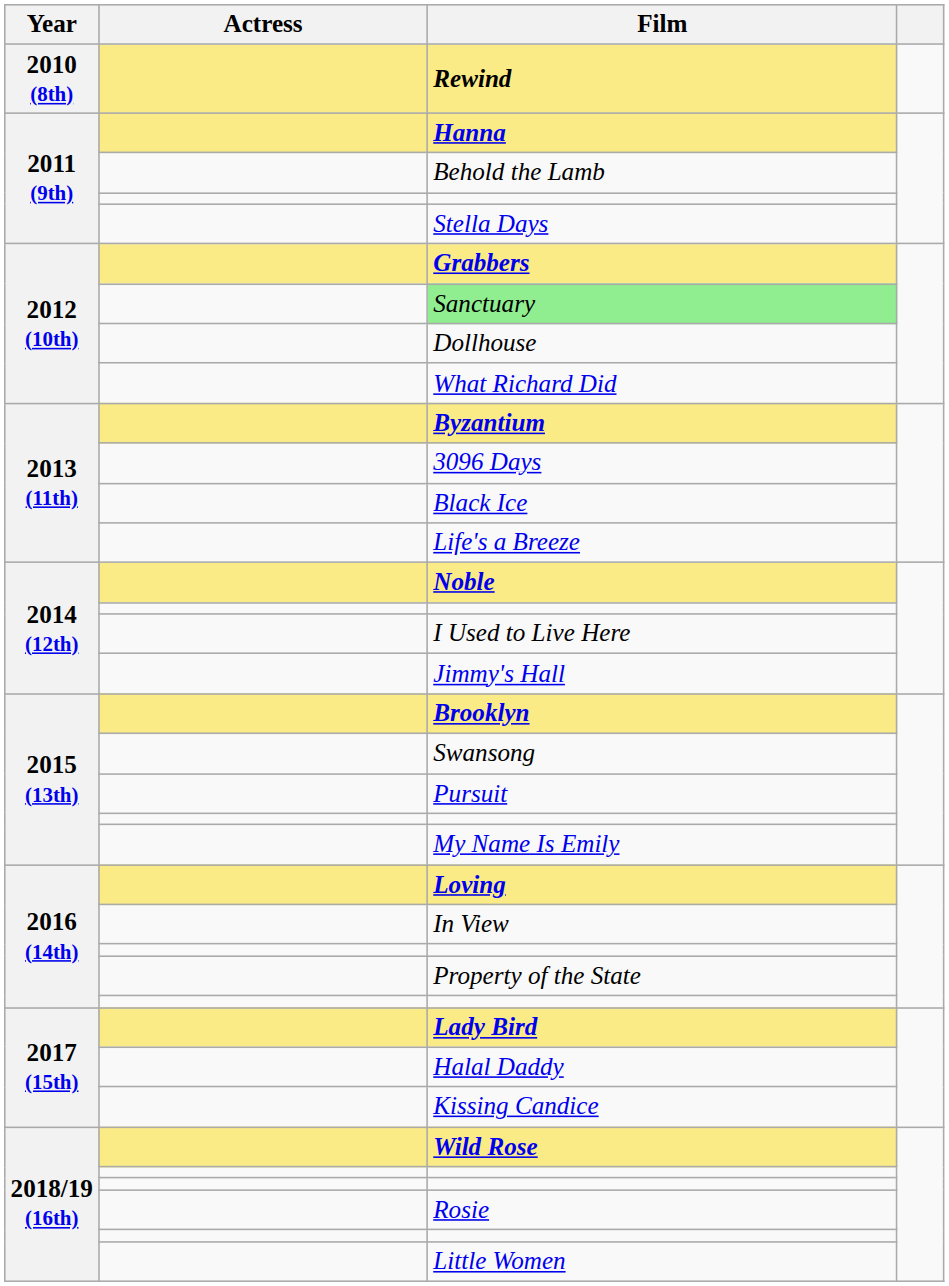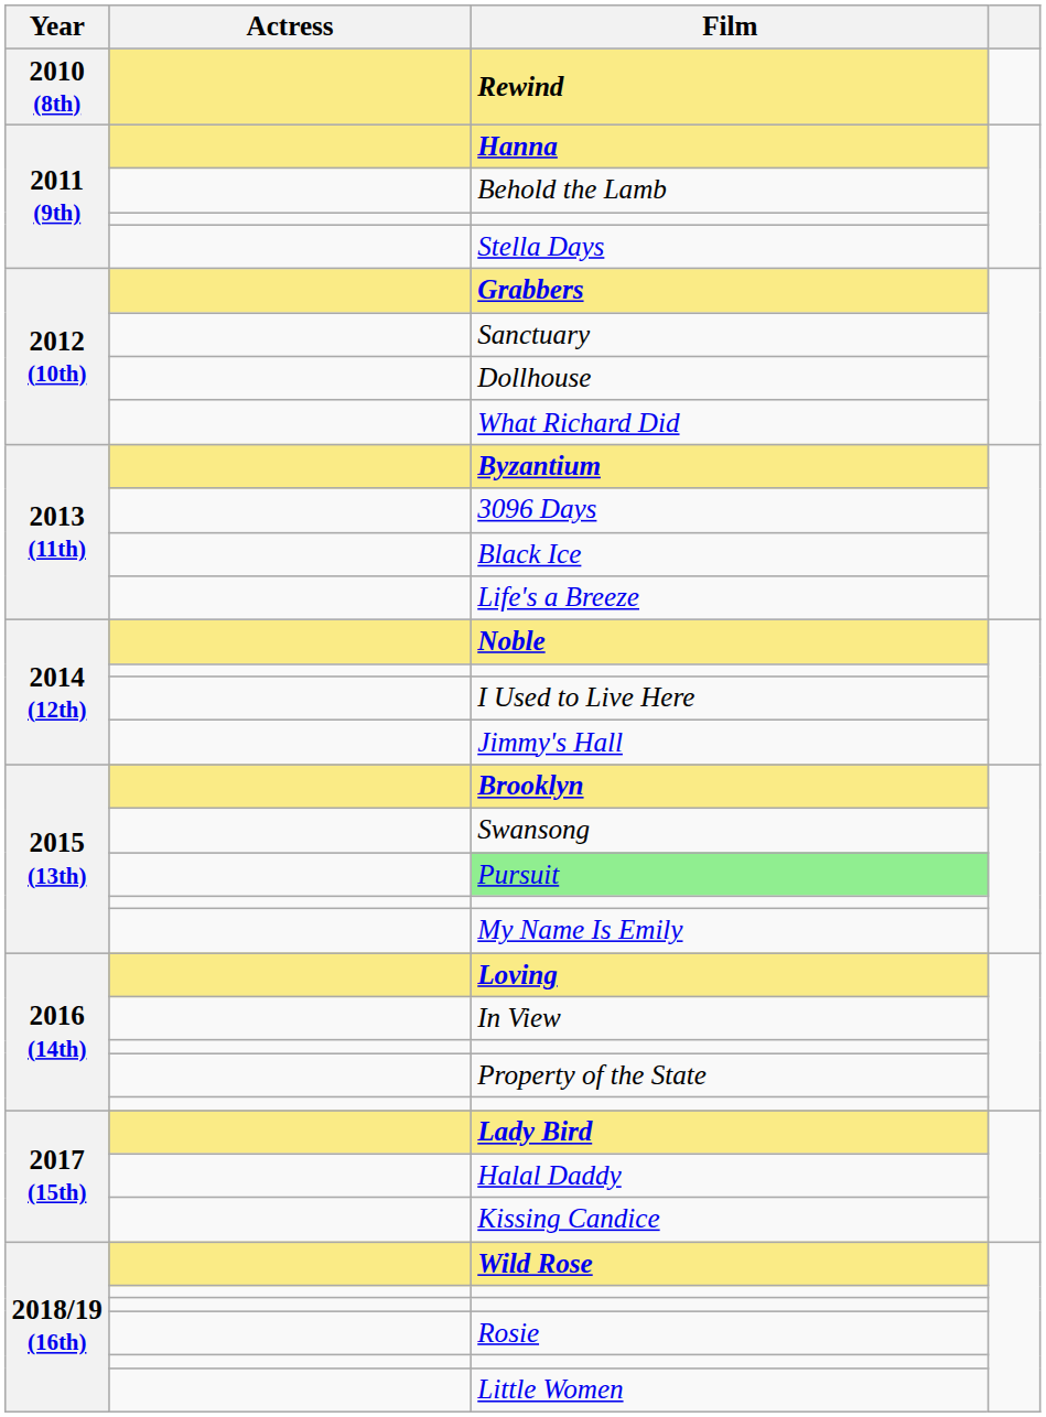Sanctuary | Film: lightgreen background -> no background
Pursuit | Film: no background -> lightgreen background
